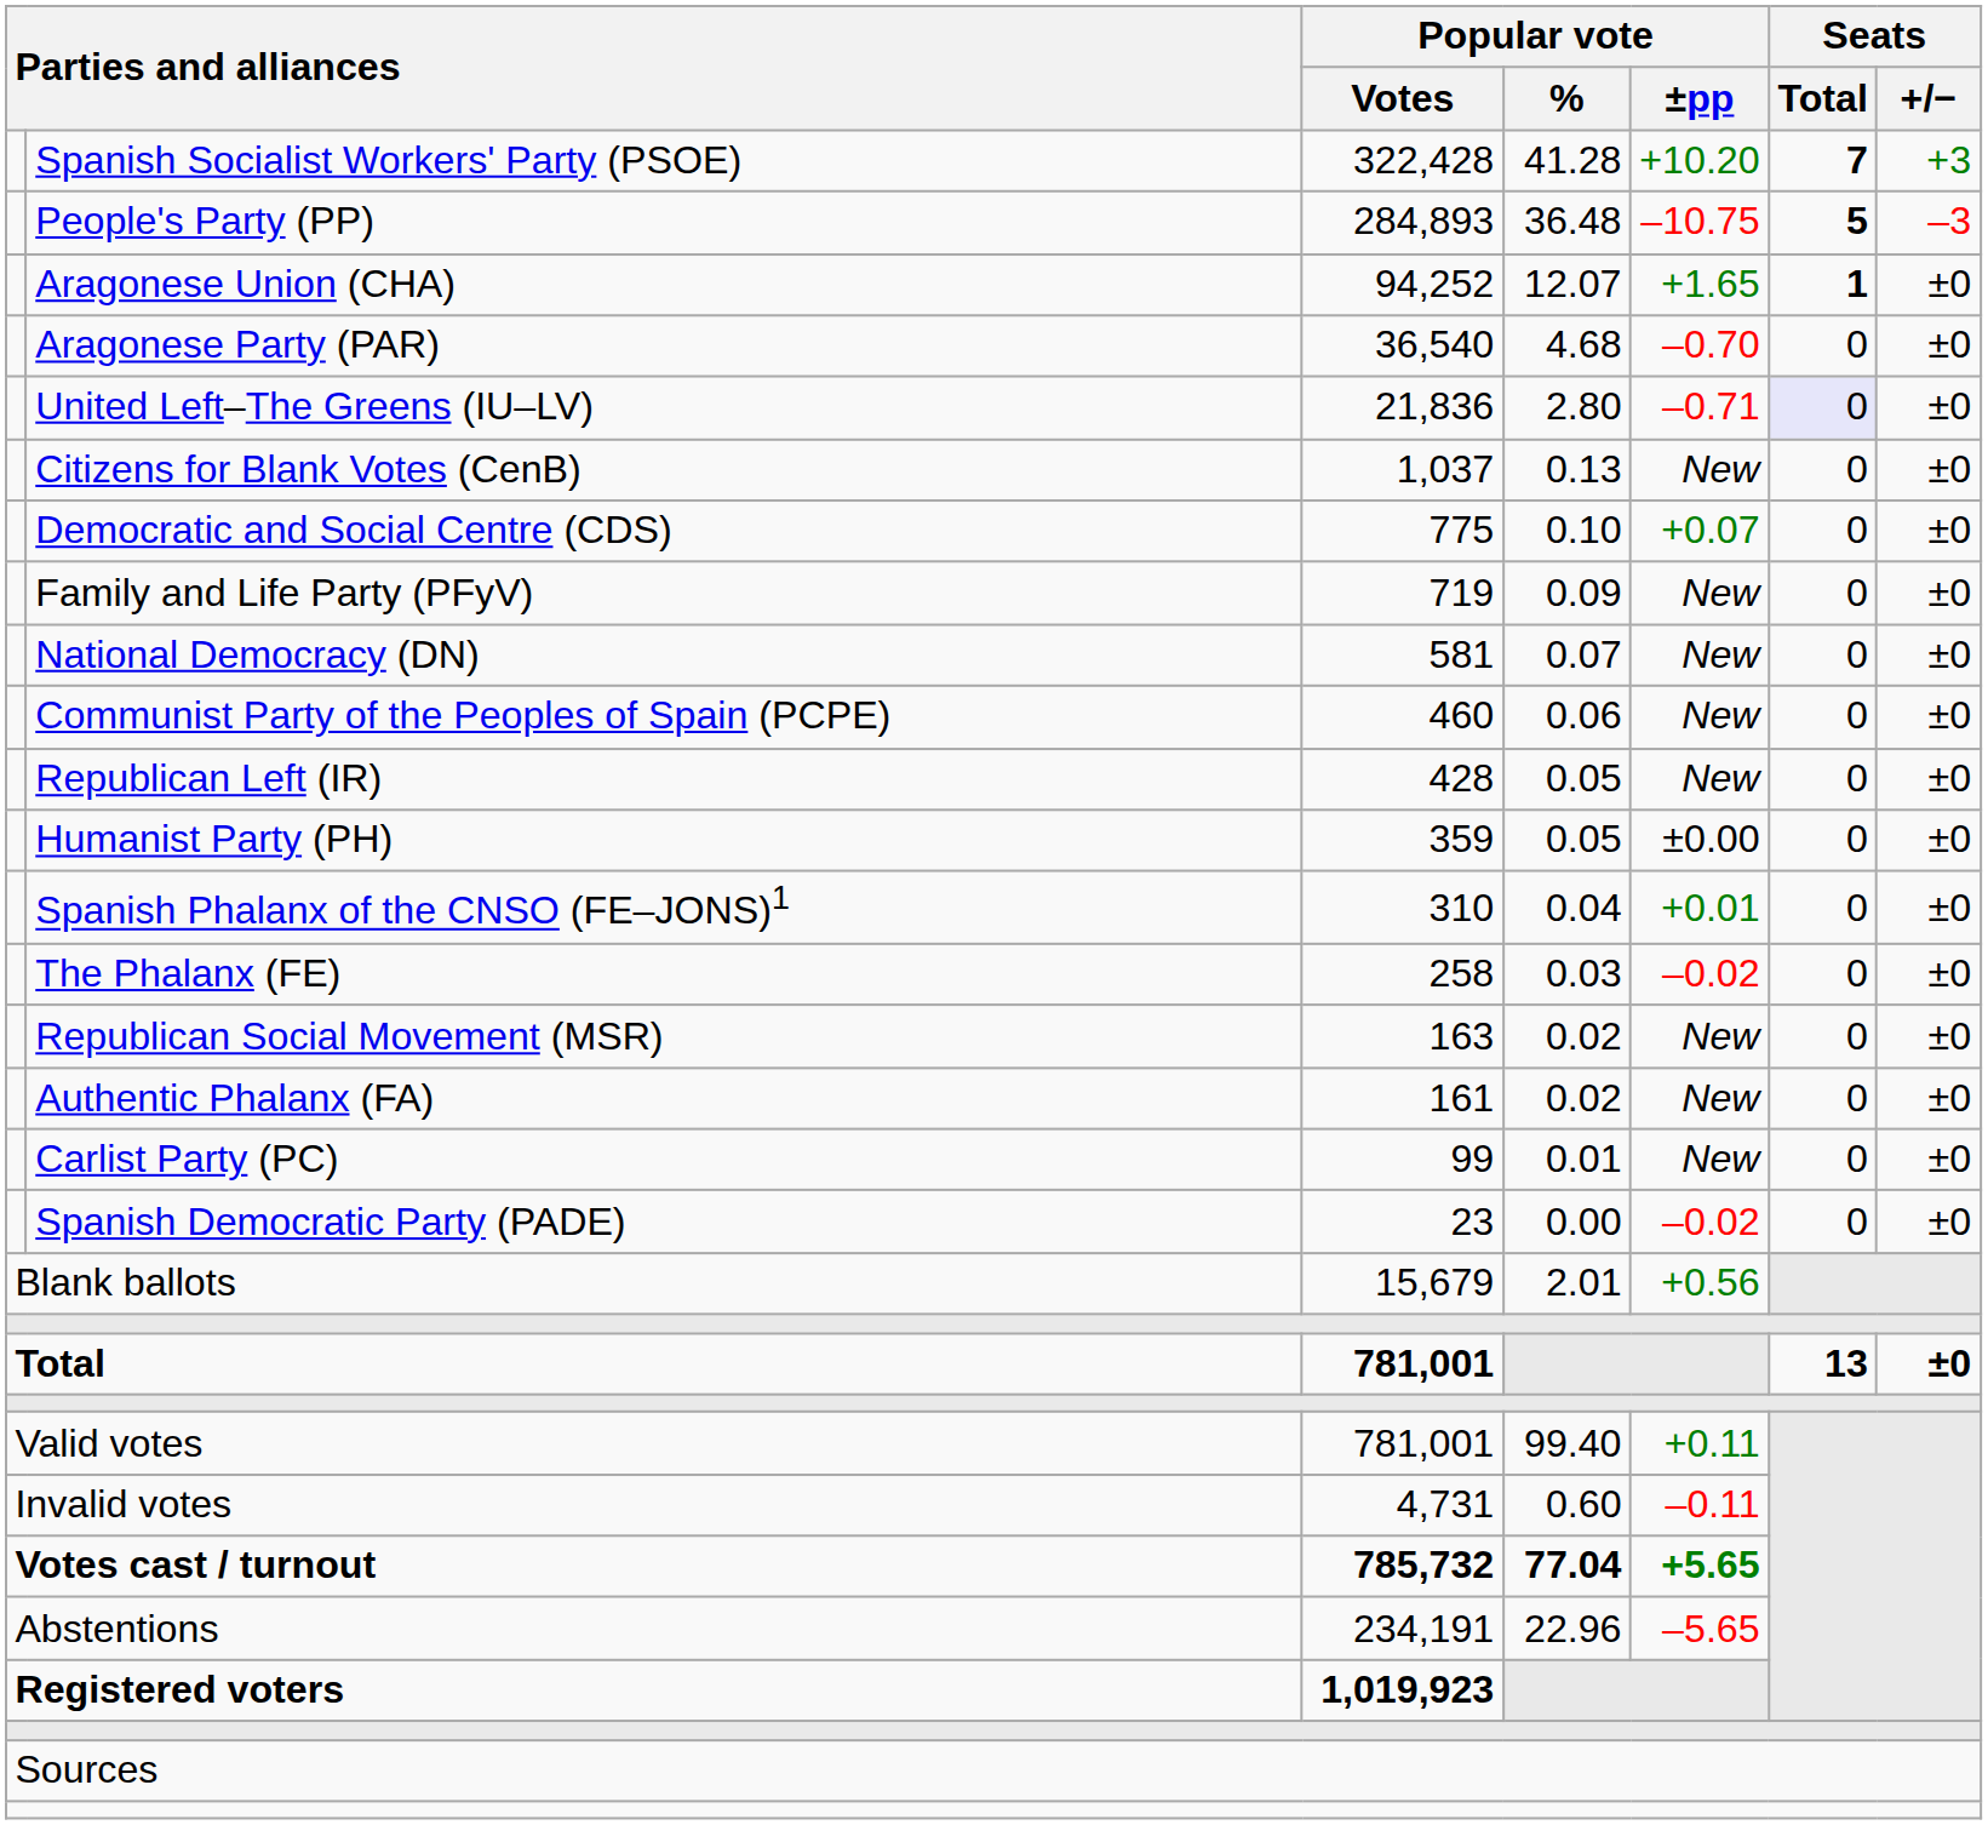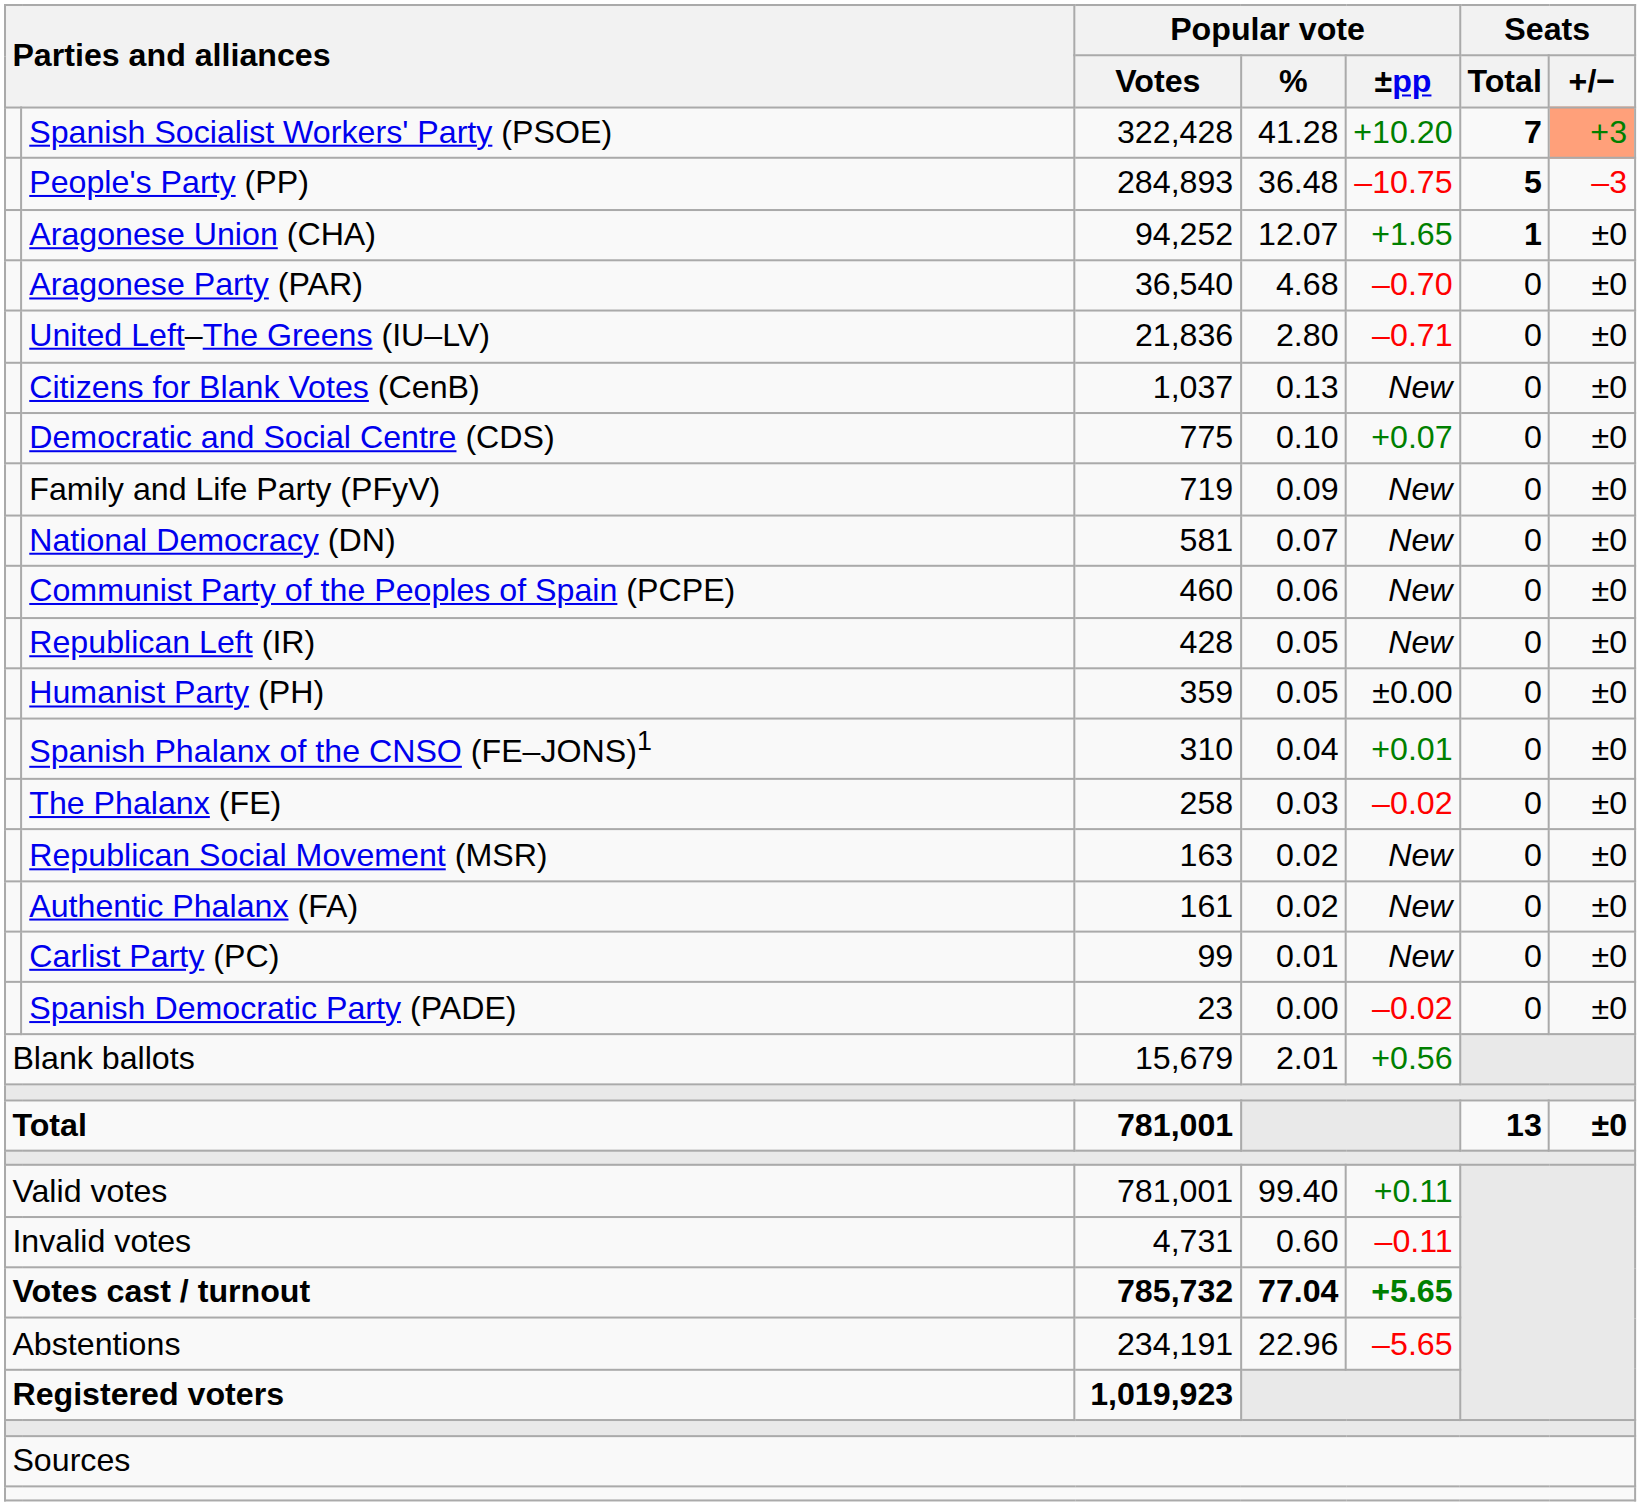Spanish Socialist Workers' Party (PSOE) | Seats / +/−: no background -> lightsalmon background
United Left–The Greens (IU–LV) | Seats / Total: lavender background -> no background
